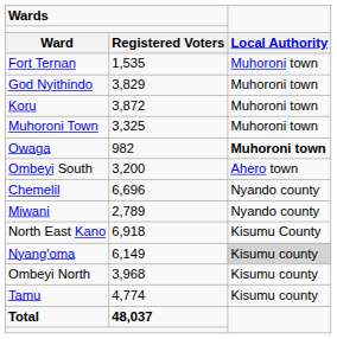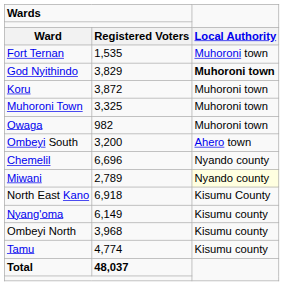God Nyithindo | column 3: normal -> bold
Owaga | column 3: bold -> normal
Miwani | column 3: no background -> lightyellow background
Nyang'oma | column 3: lightgrey background -> no background
